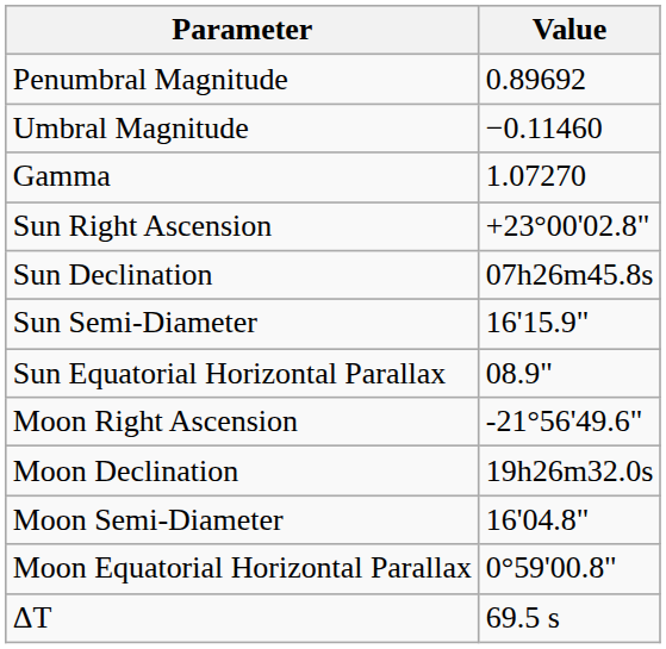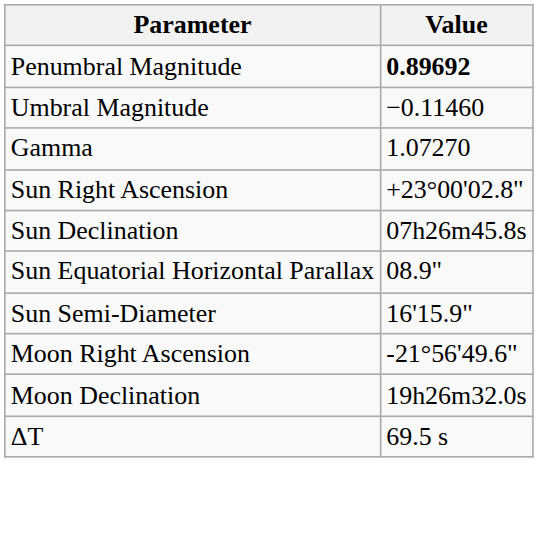Penumbral Magnitude | Value: normal -> bold
rows swapped: Sun Semi-Diameter <-> Sun Equatorial Horizontal Parallax
- row: Moon Semi-Diameter | 16'04.8"
- row: Moon Equatorial Horizontal Parallax | 0°59'00.8"
